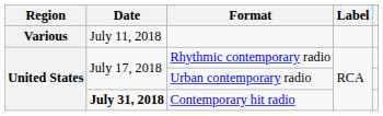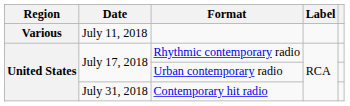Contemporary hit radio | Date: bold -> normal
